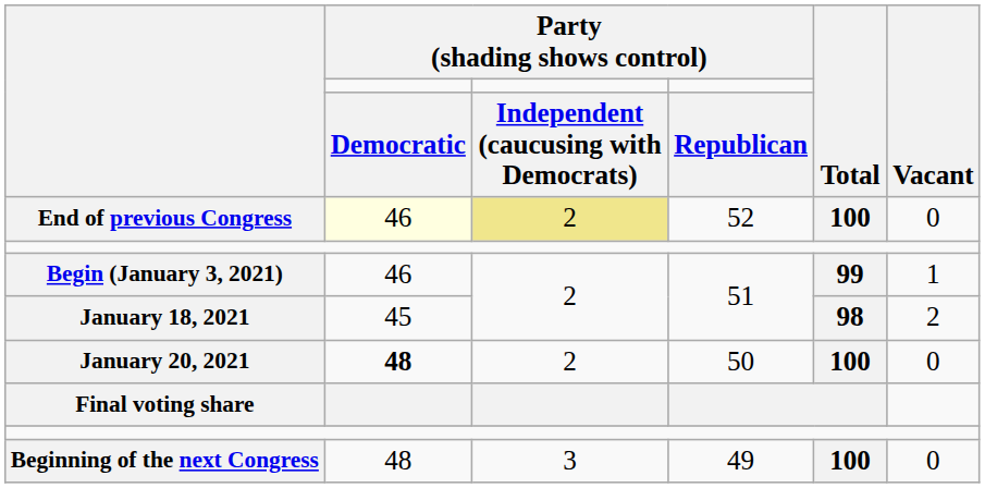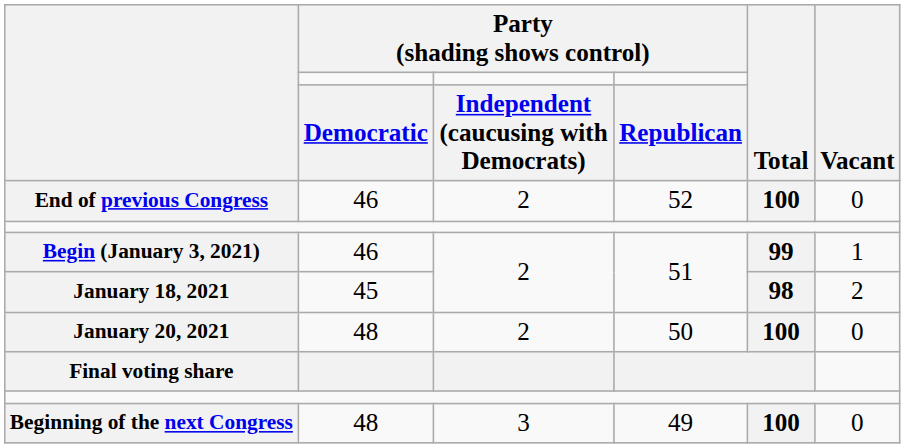End of previous Congress | column 2: lightyellow background -> no background
End of previous Congress | column 3: khaki background -> no background
January 20, 2021 | column 2: bold -> normal
